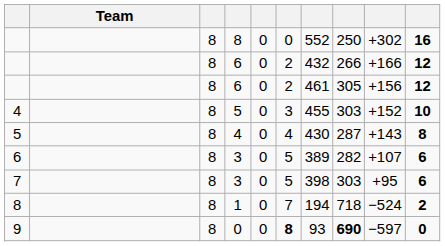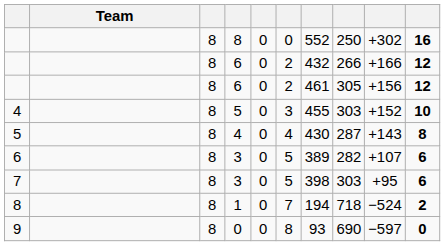9 | column 6: bold -> normal
9 | column 8: bold -> normal
